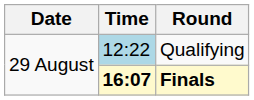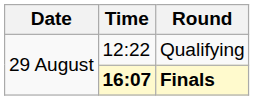Qualifying | Time: lightblue background -> no background
